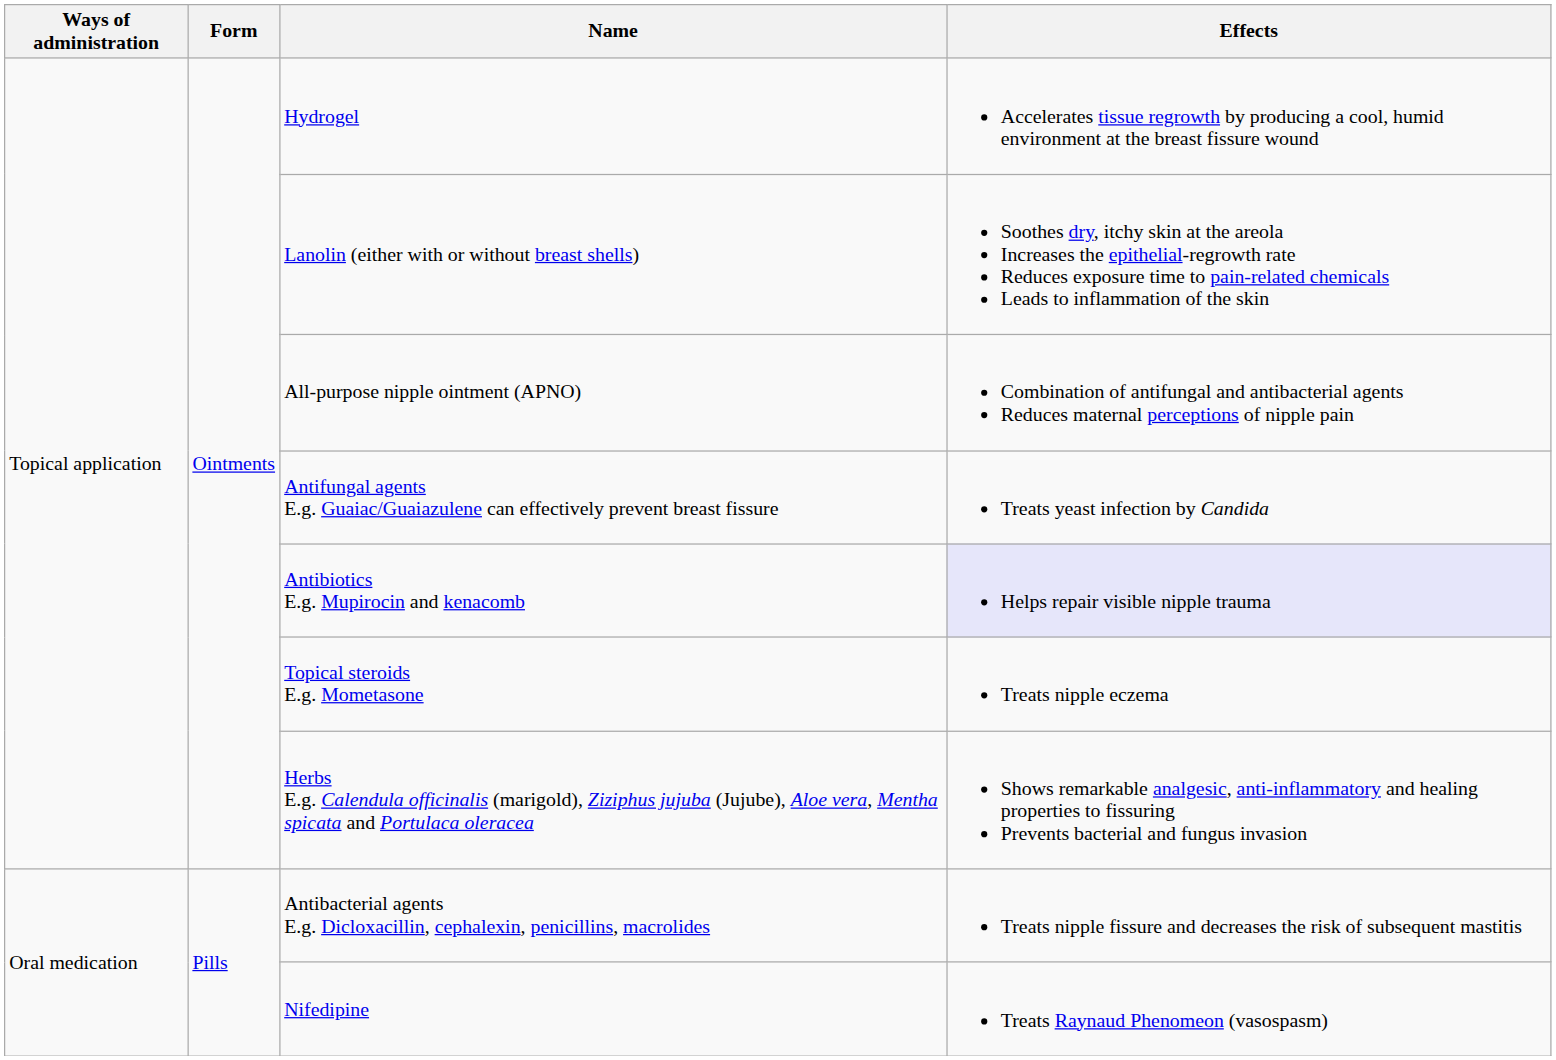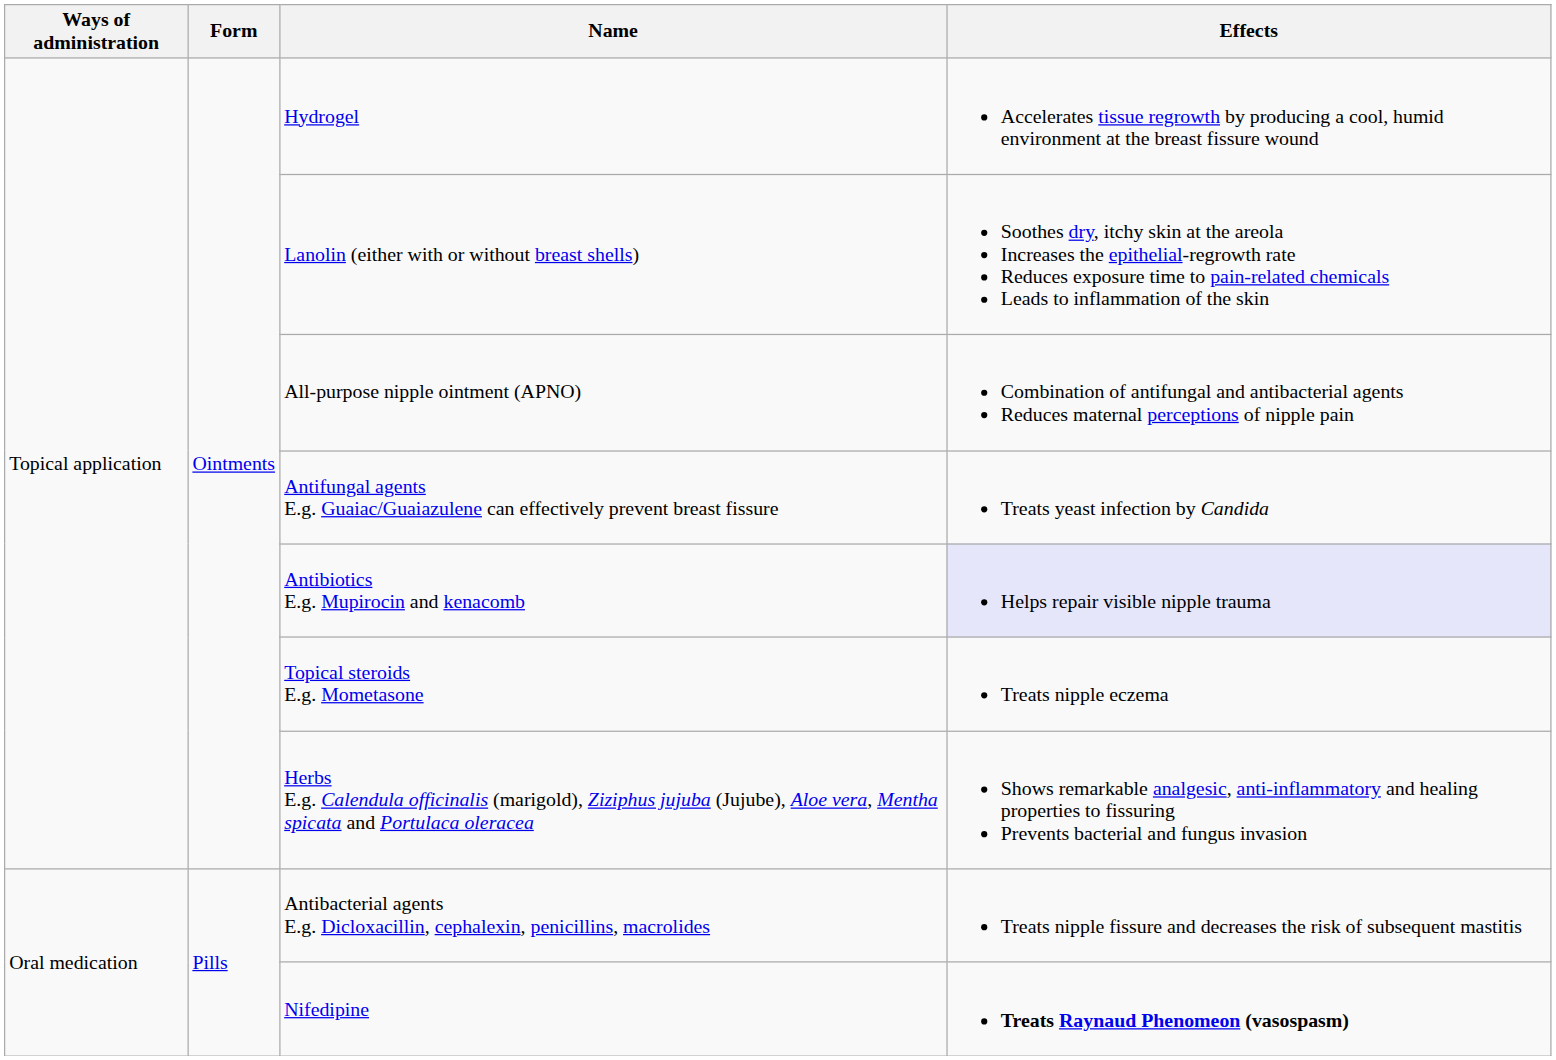Nifedipine | Effects: normal -> bold
